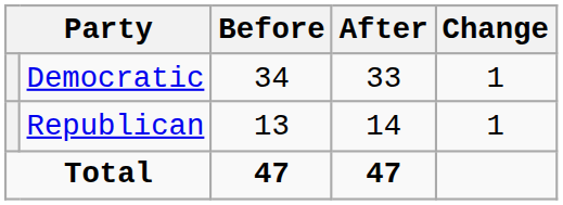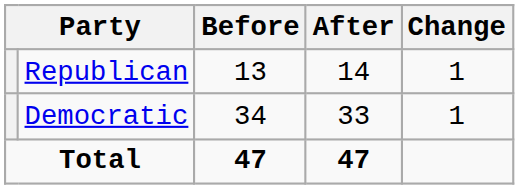rows swapped: Democratic <-> Republican
